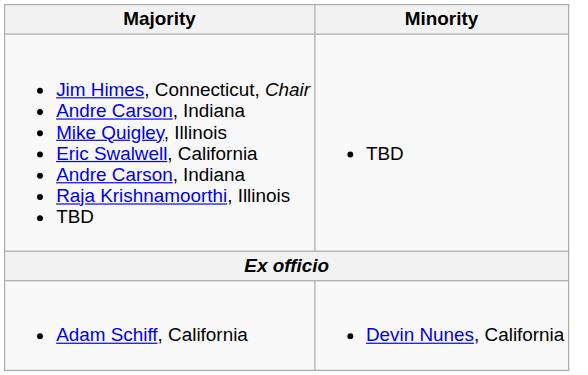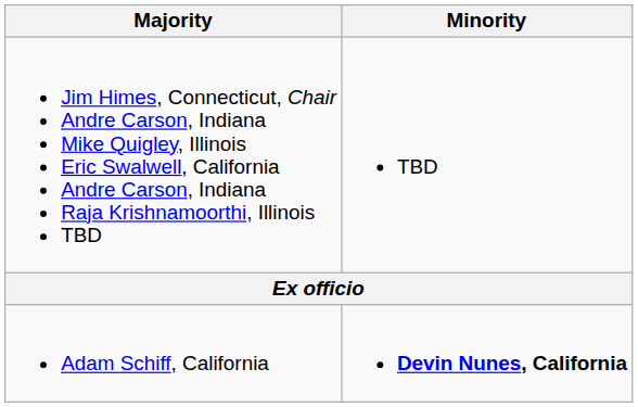Adam Schiff, California | Minority: normal -> bold
